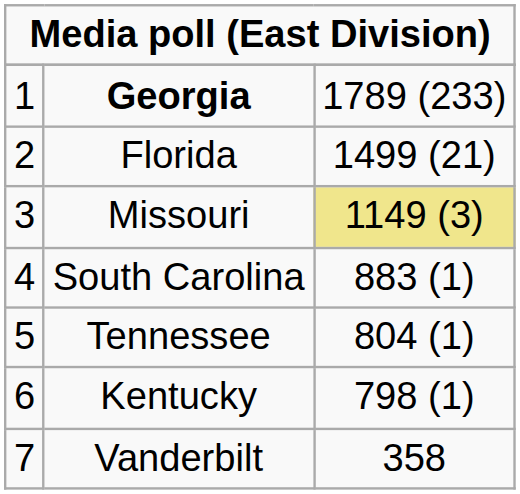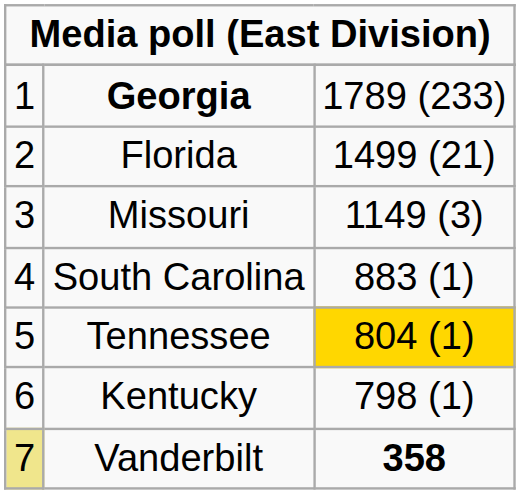Missouri | column 3: khaki background -> no background
Tennessee | column 3: no background -> gold background
Vanderbilt | column 1: no background -> khaki background
Vanderbilt | column 3: normal -> bold
